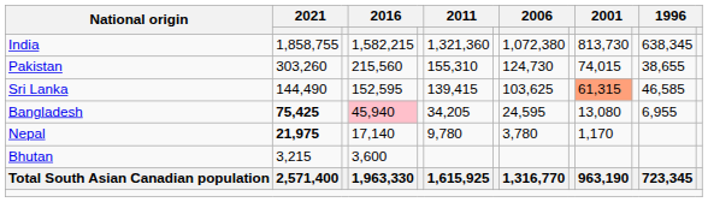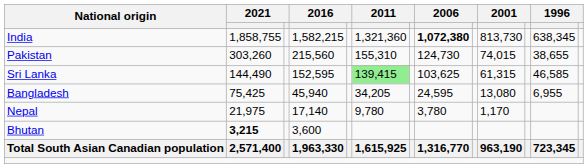India | column 8: normal -> bold
Sri Lanka | column 6: no background -> lightgreen background
Sri Lanka | column 10: lightsalmon background -> no background
Bangladesh | column 2: bold -> normal
Bangladesh | column 4: pink background -> no background
Nepal | column 2: bold -> normal
Bhutan | column 2: normal -> bold
